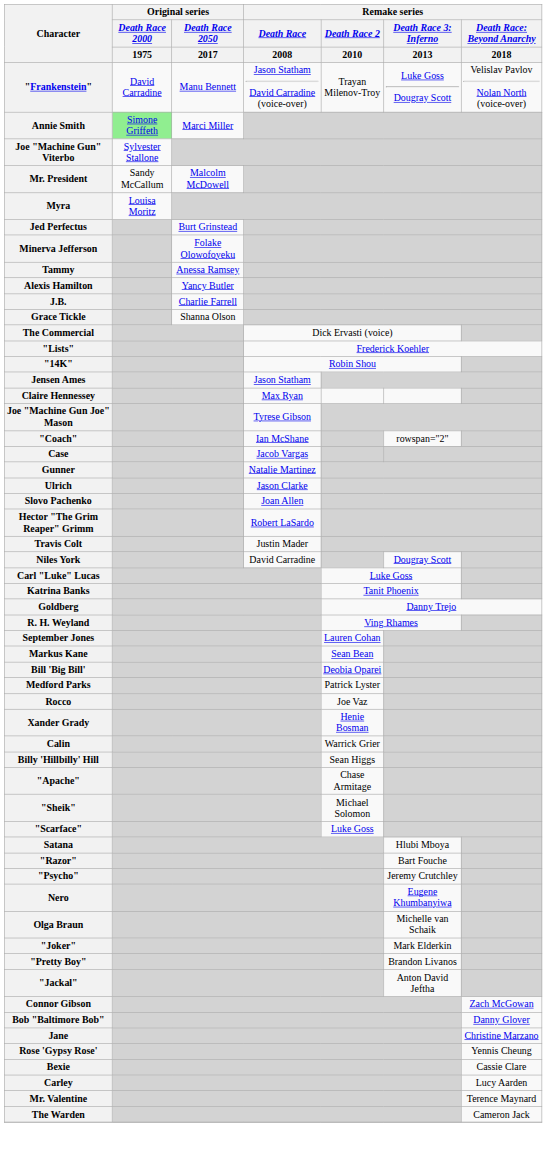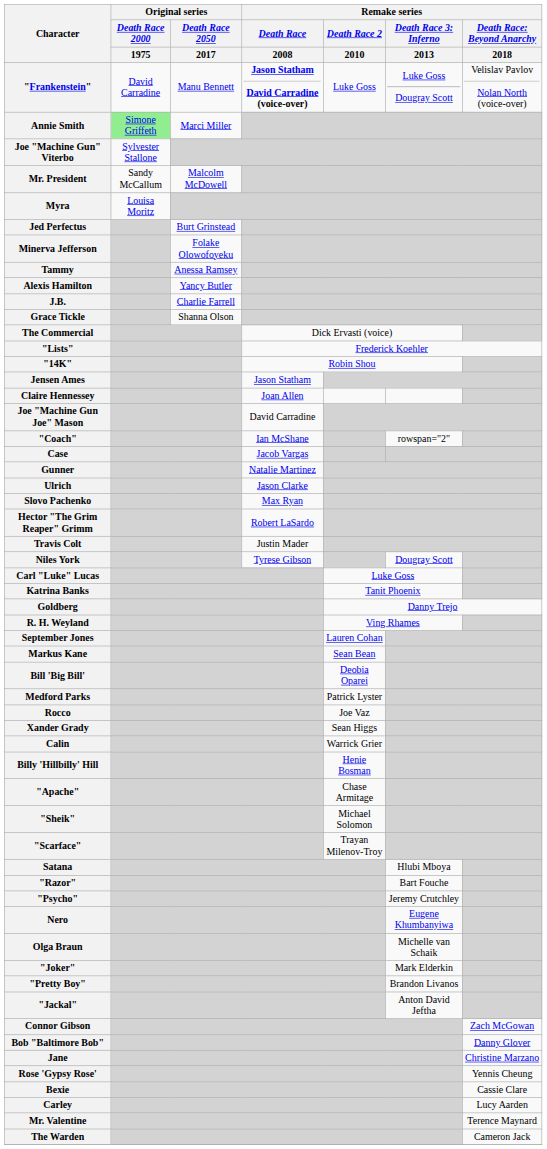"Frankenstein" | Remake series / Death Race / 2008: normal -> bold
"Frankenstein" | Remake series / Death Race 2 / 2010: Trayan Milenov-Troy -> Luke Goss
Claire Hennessey | Remake series / Death Race / 2008: Max Ryan -> Joan Allen
Joe "Machine Gun Joe" Mason | Remake series / Death Race / 2008: Tyrese Gibson -> David Carradine
Slovo Pachenko | Remake series / Death Race / 2008: Joan Allen -> Max Ryan
Niles York | Remake series / Death Race / 2008: David Carradine -> Tyrese Gibson
Xander Grady | Remake series / Death Race 2 / 2010: Henie Bosman -> Sean Higgs
Billy 'Hillbilly' Hill | Remake series / Death Race 2 / 2010: Sean Higgs -> Henie Bosman
"Scarface" | Remake series / Death Race 2 / 2010: Luke Goss -> Trayan Milenov-Troy
